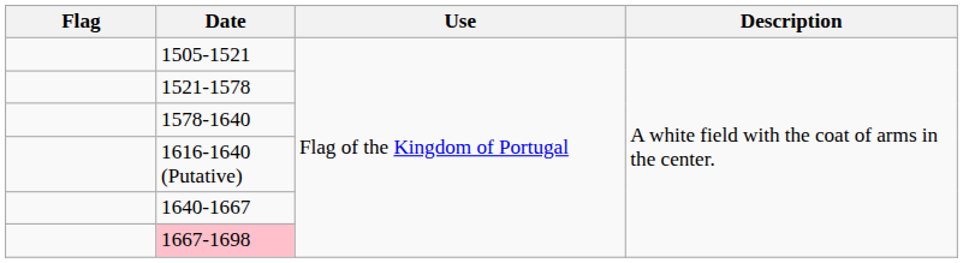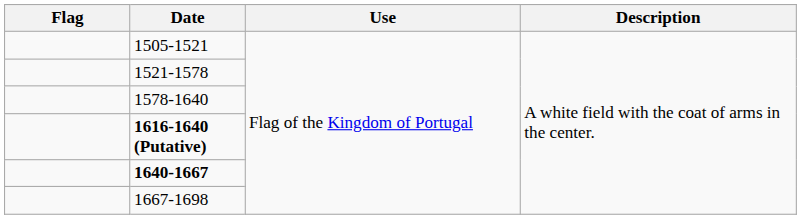1616-1640 (Putative) | Date: normal -> bold
1640-1667 | Date: normal -> bold
1667-1698 | Date: pink background -> no background
